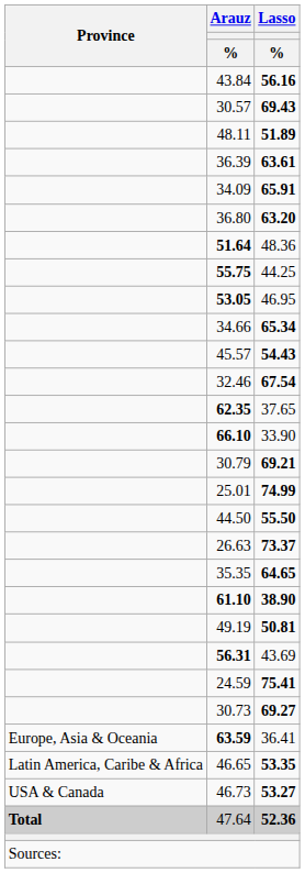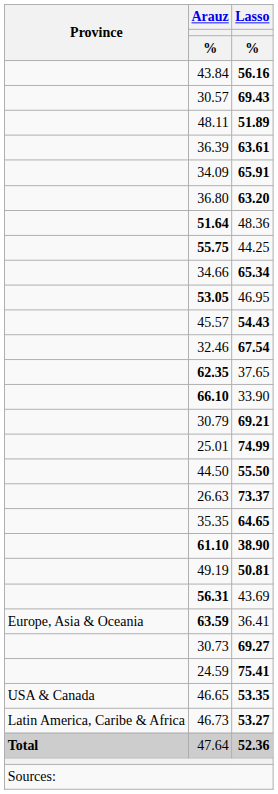rows swapped: 34.66 <-> 53.05
rows swapped: 24.59 <-> 63.59
46.65 | Province: Latin America, Caribe & Africa -> USA & Canada
46.73 | Province: USA & Canada -> Latin America, Caribe & Africa
